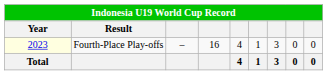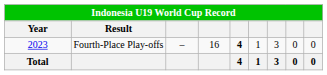Fourth-Place Play-offs | Year: lightyellow background -> no background
Fourth-Place Play-offs | column 5: normal -> bold
